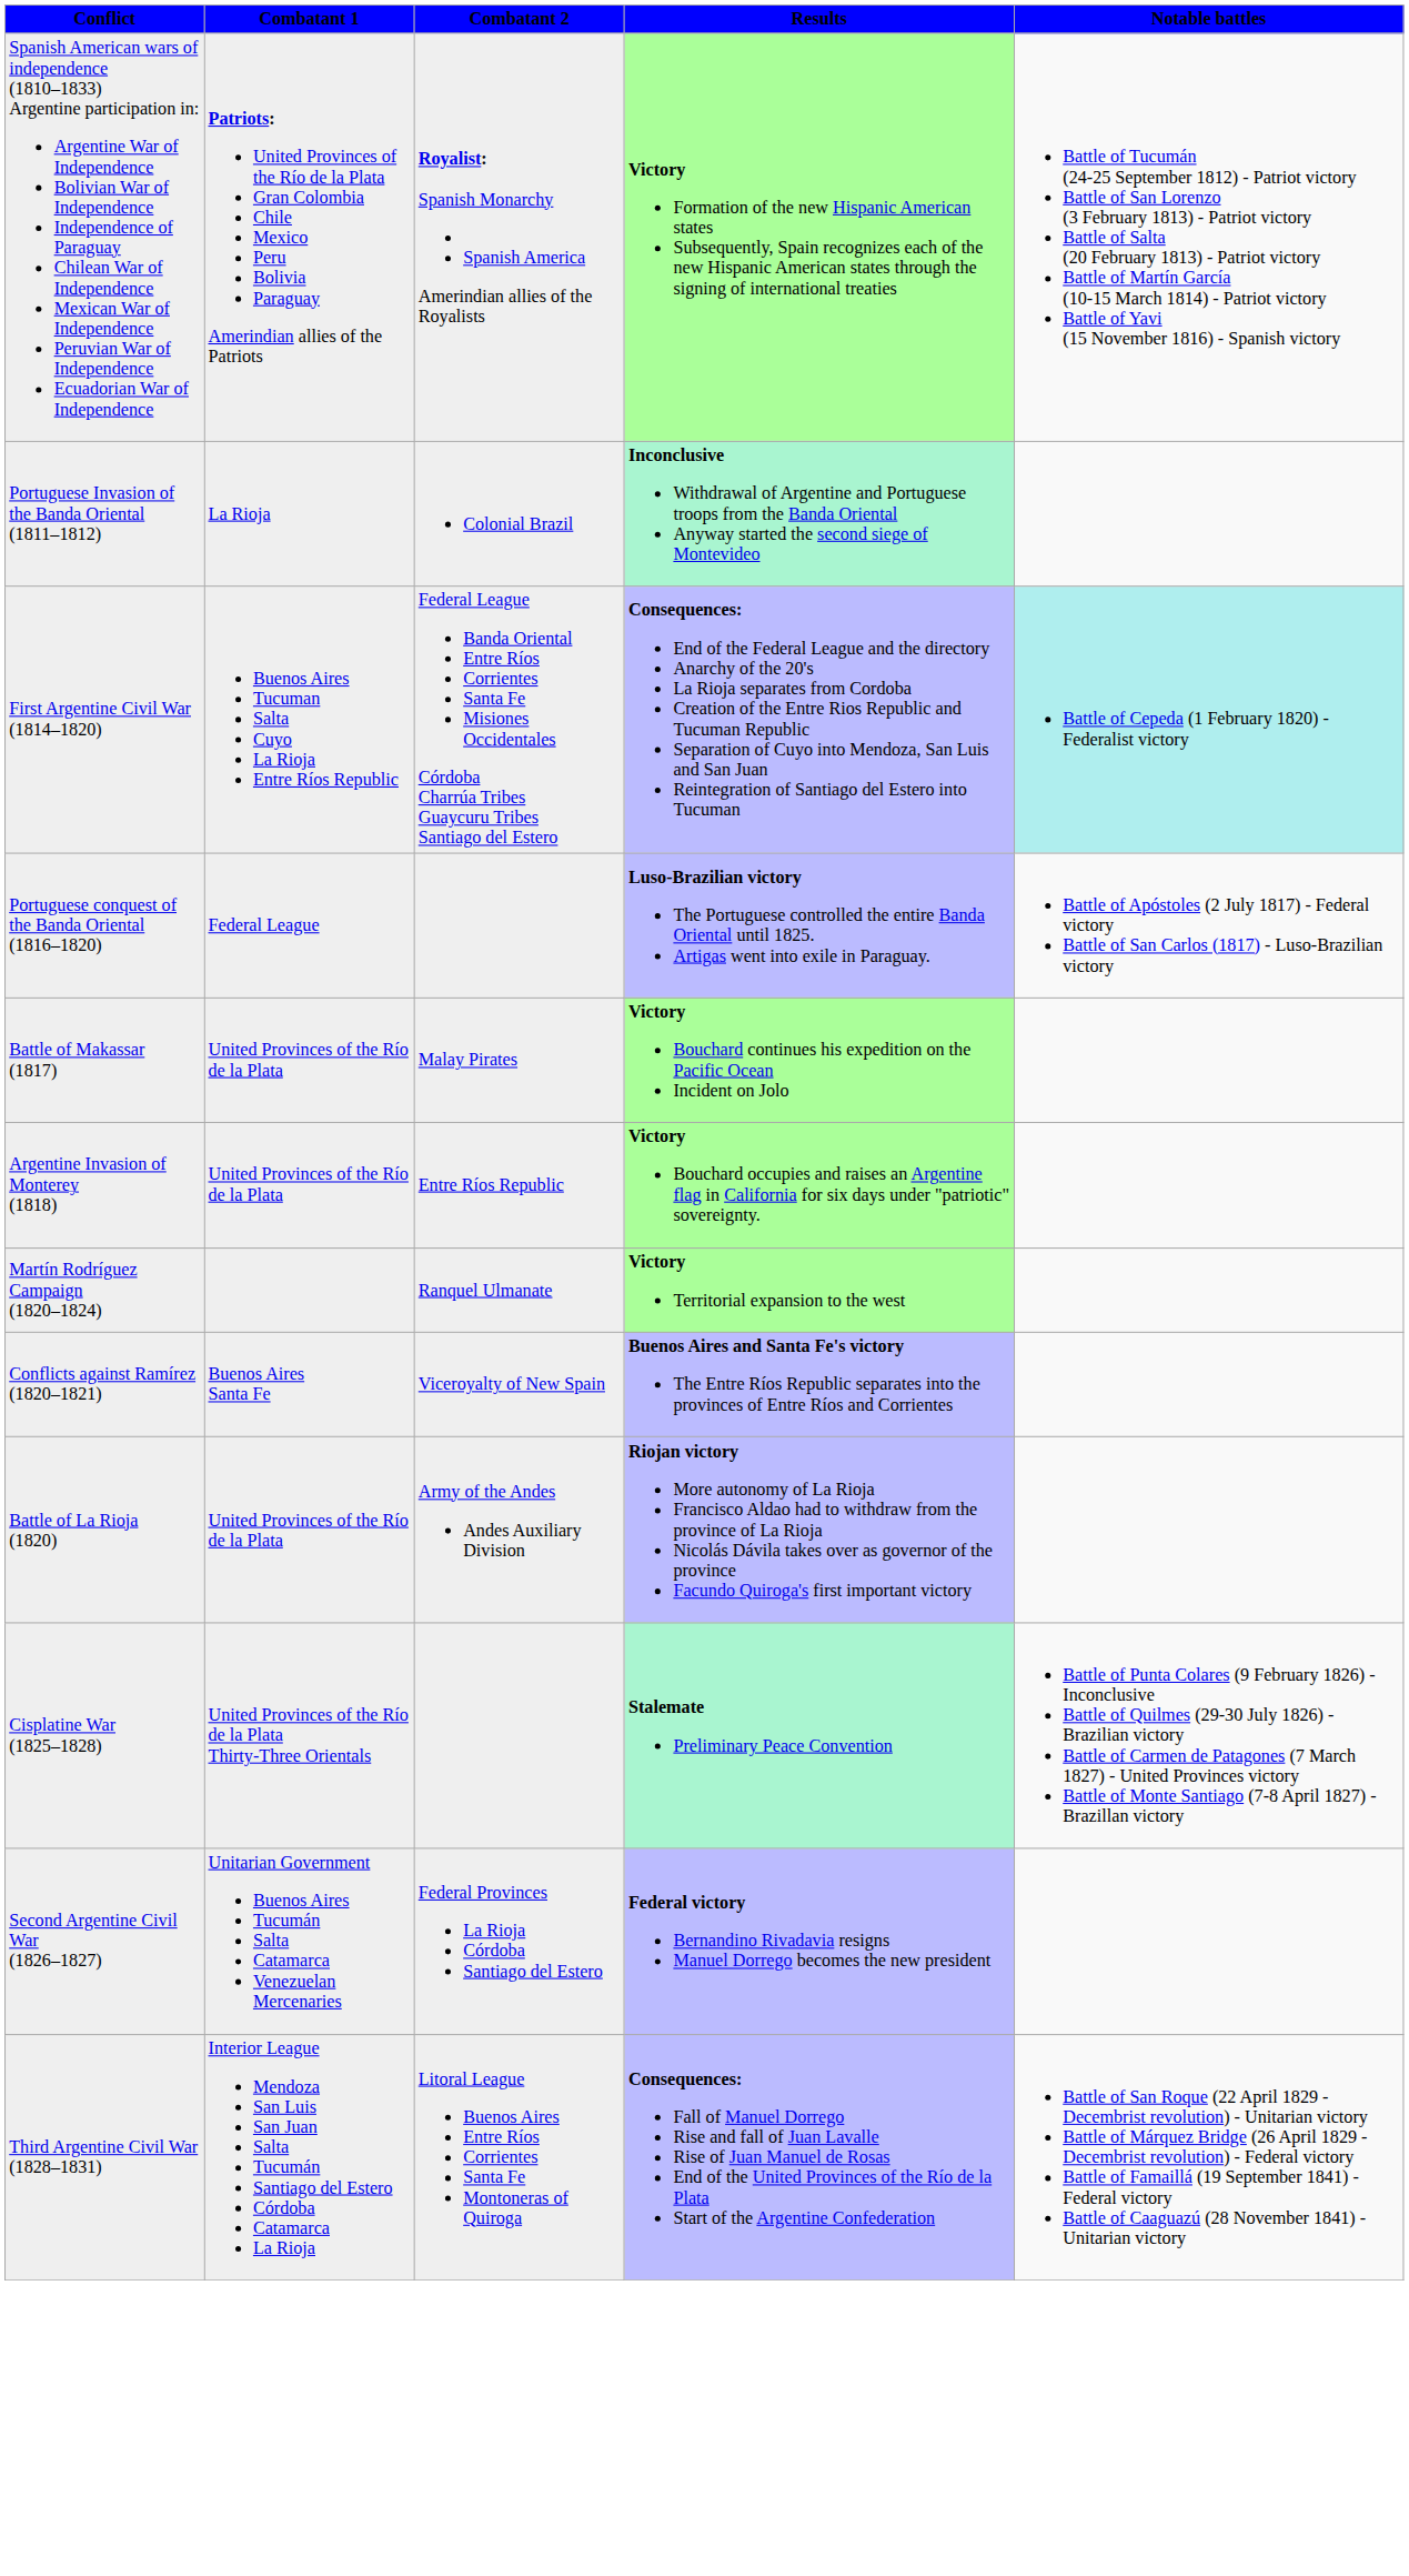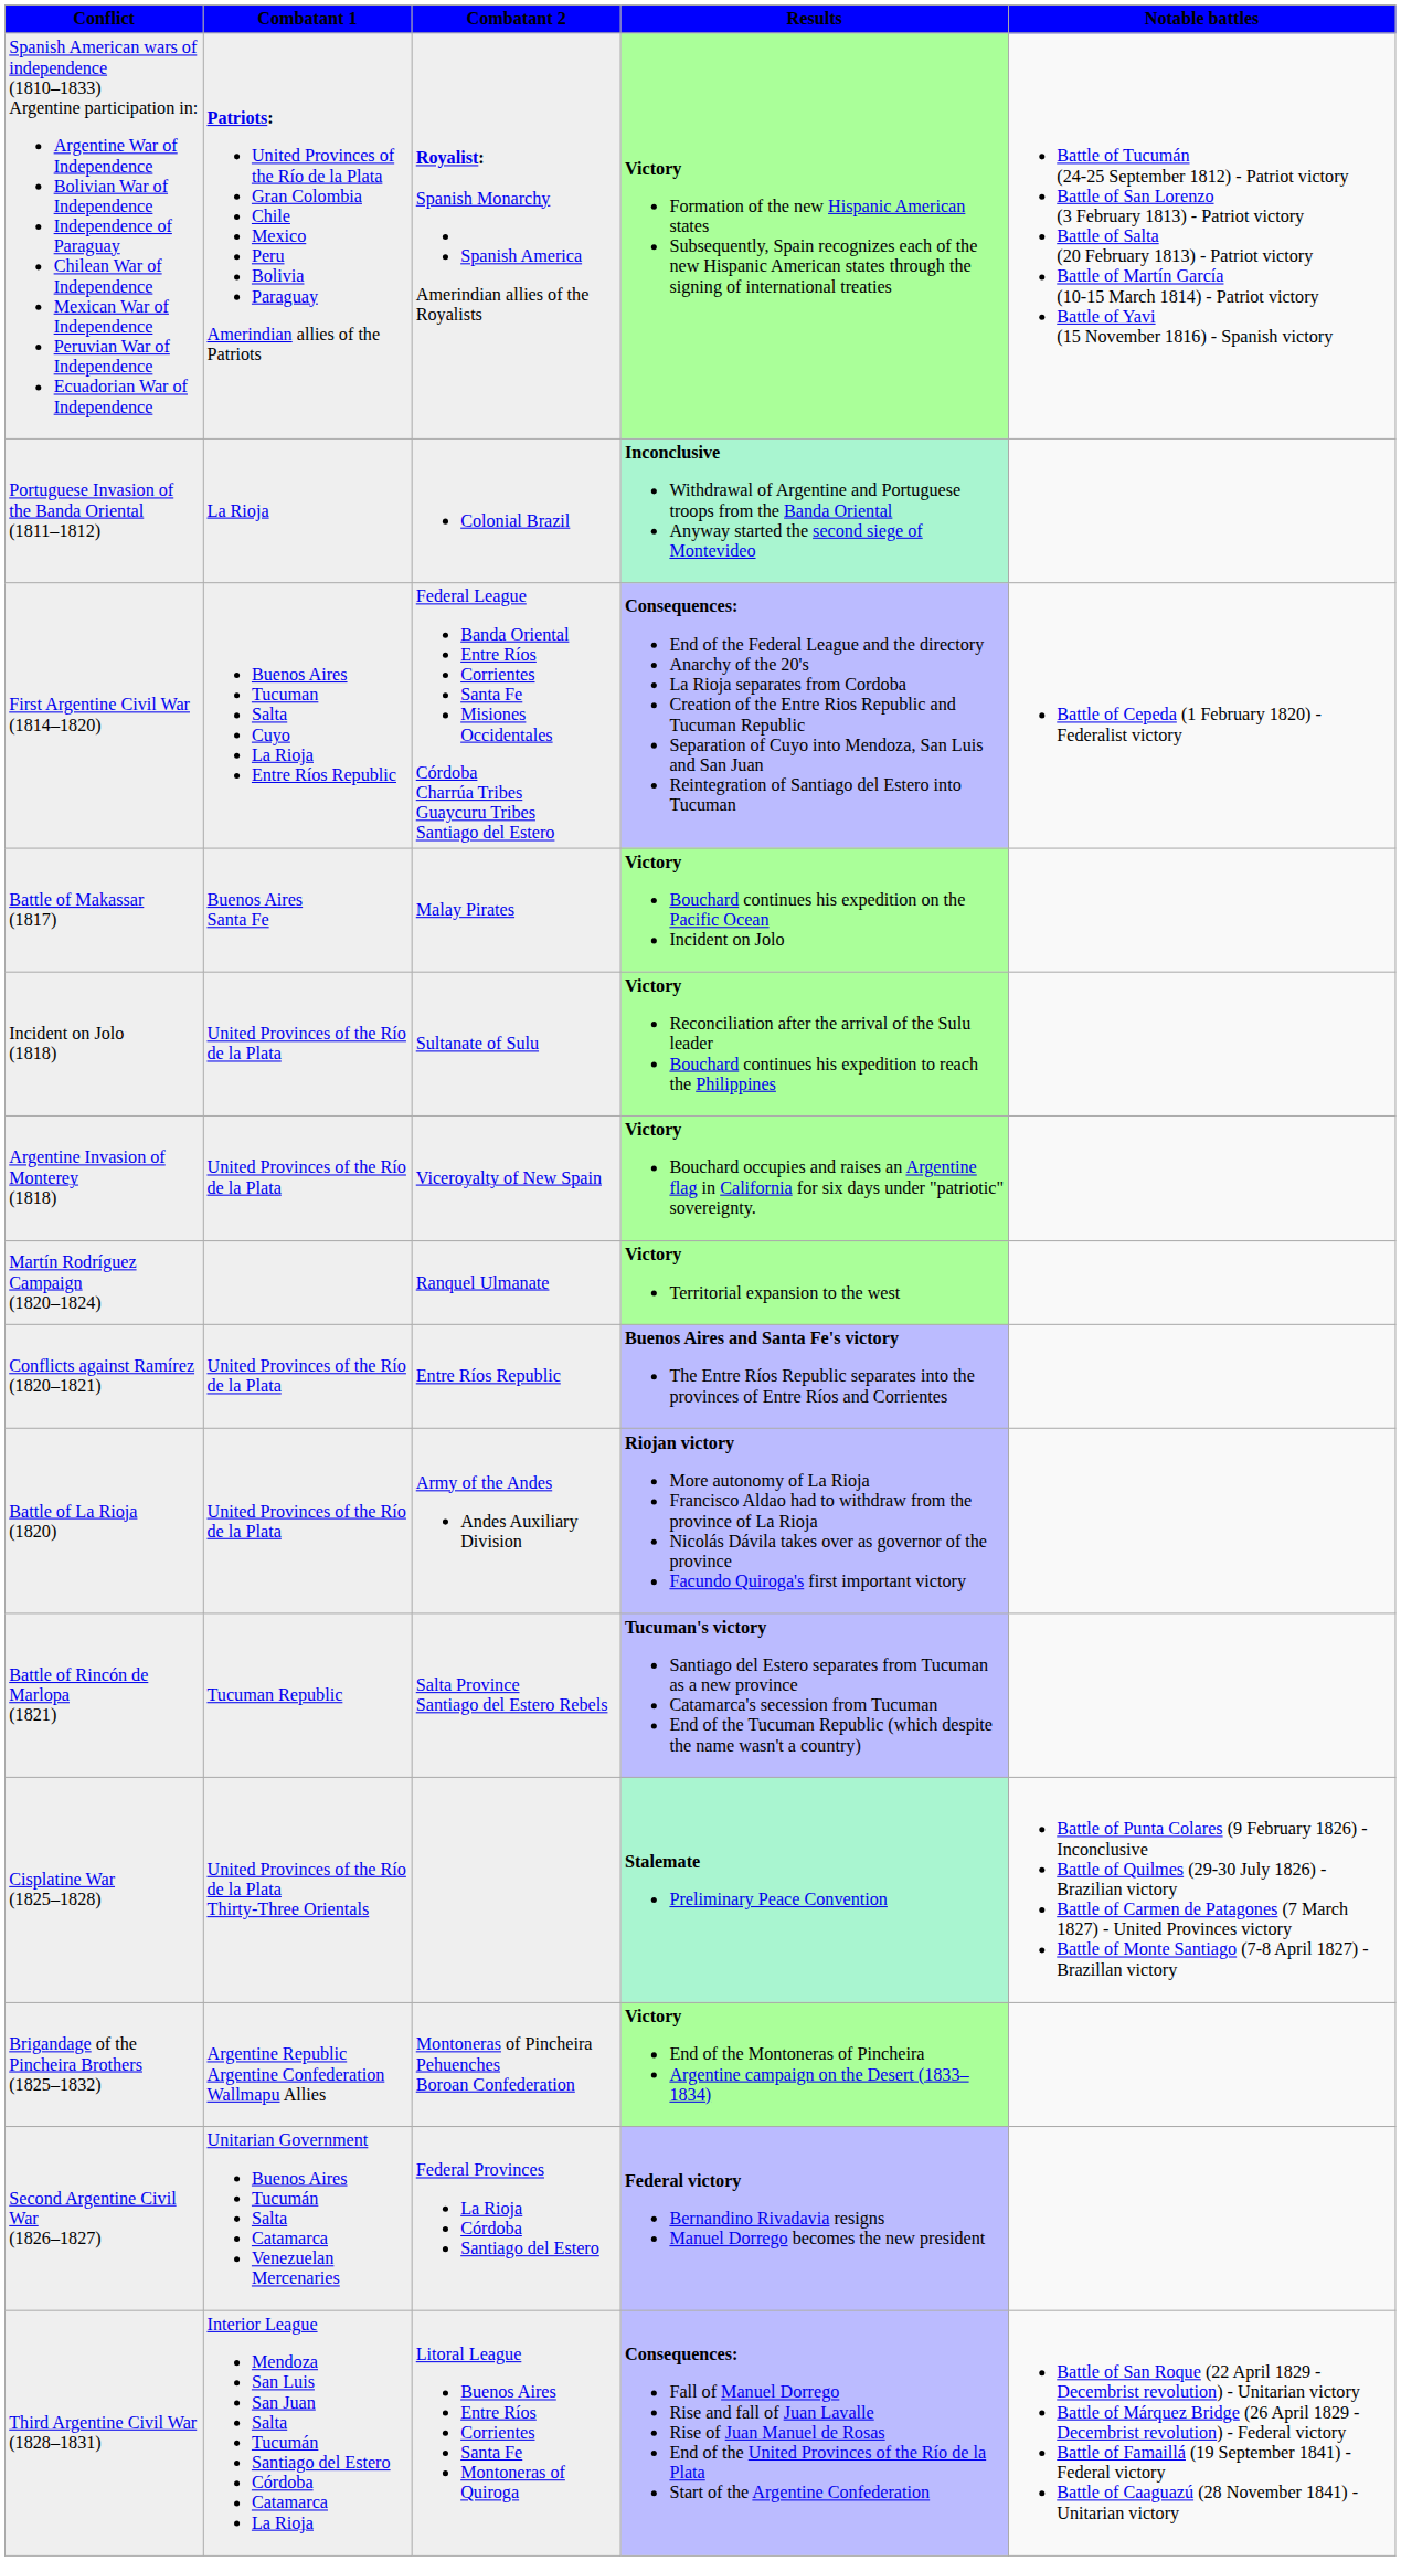First Argentine Civil War (1814–1820) | Notable battles: paleturquoise background -> no background
- row: Portuguese conquest of the Banda Oriental (1816–1820) | Federal League | Luso-Brazilian victory The Portuguese controlled the entire Banda Oriental until 1825. Artigas went into exile in Paraguay. | Battle of Apóstoles (2 July 1817) - Federal victory Battle of San Carlos (1817) - Luso-Brazilian victory
Battle of Makassar (1817) | Combatant 1: United Provinces of the Río de la Plata -> Buenos Aires Santa Fe
+ row: Incident on Jolo (1818) | United Provinces of the Río de la Plata | Sultanate of Sulu | Victory Reconciliation after the arrival of the Sulu leader Bouchard continues his expedition to reach the Philippines
Argentine Invasion of Monterey (1818) | Combatant 2: Entre Ríos Republic -> Viceroyalty of New Spain
Conflicts against Ramírez (1820–1821) | Combatant 1: Buenos Aires Santa Fe -> United Provinces of the Río de la Plata
Conflicts against Ramírez (1820–1821) | Combatant 2: Viceroyalty of New Spain -> Entre Ríos Republic
+ row: Battle of Rincón de Marlopa (1821) | Tucuman Republic | Salta Province Santiago del Estero Rebels | Tucuman's victory Santiago del Estero separates from Tucuman as a new province Catamarca's secession from Tucuman End of the Tucuman Republic (which despite the name wasn't a country)
+ row: Brigandage of the Pincheira Brothers (1825–1832) | Argentine Republic Argentine Confederation Wallmapu Allies | Montoneras of Pincheira Pehuenches Boroan Confederation | Victory End of the Montoneras of Pincheira Argentine campaign on the Desert (1833–1834)
